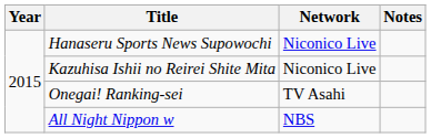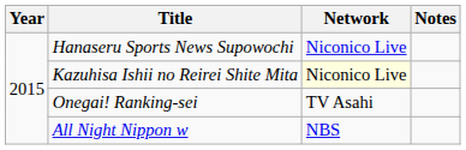Kazuhisa Ishii no Reirei Shite Mita | Network: no background -> lightyellow background
